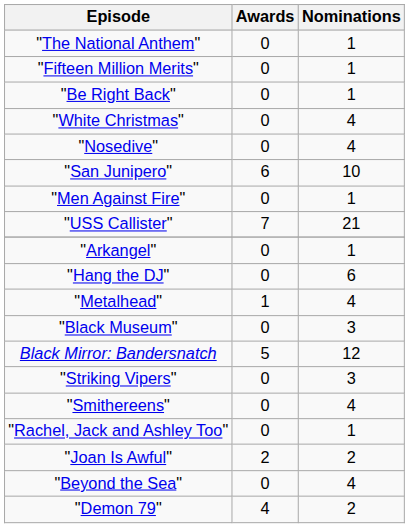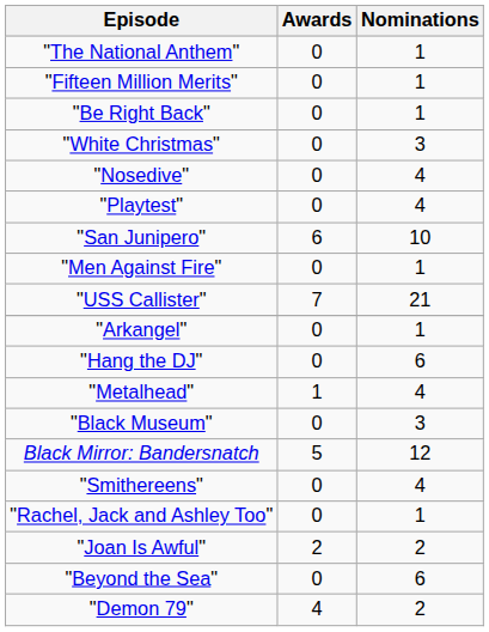"White Christmas" | Nominations: 4 -> 3
+ row: "Playtest" | 0 | 4
- row: "Striking Vipers" | 0 | 3
"Beyond the Sea" | Nominations: 4 -> 6
